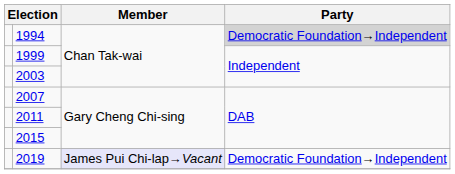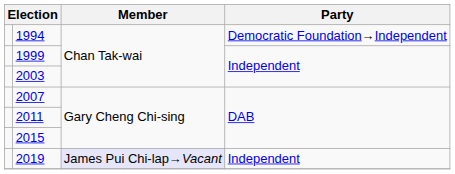1994 | Party: lightgrey background -> no background
2019 | Party: Democratic Foundation→Independent -> Independent
